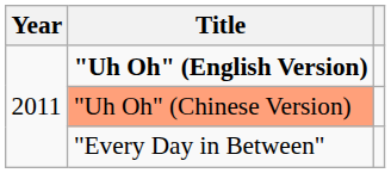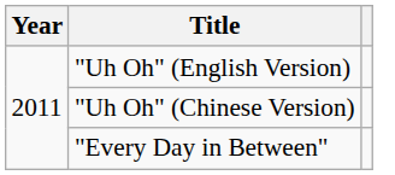"Uh Oh" (English Version) | Title: bold -> normal
"Uh Oh" (Chinese Version) | Title: lightsalmon background -> no background
